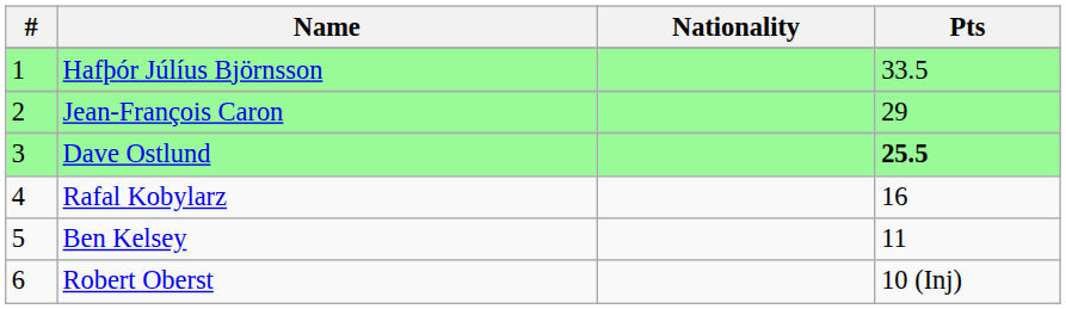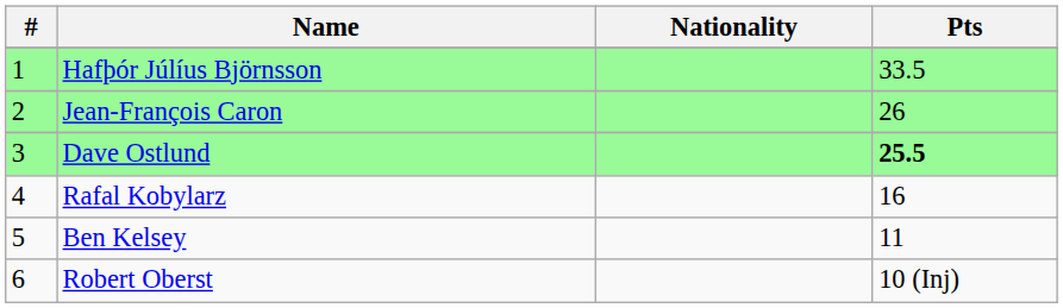Jean-François Caron | Pts: 29 -> 26
